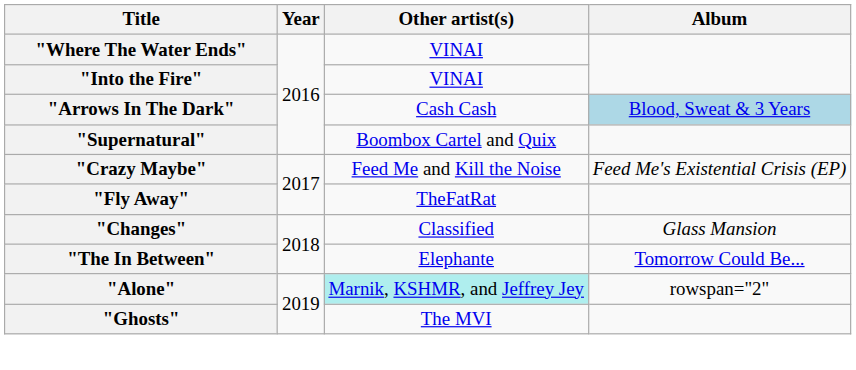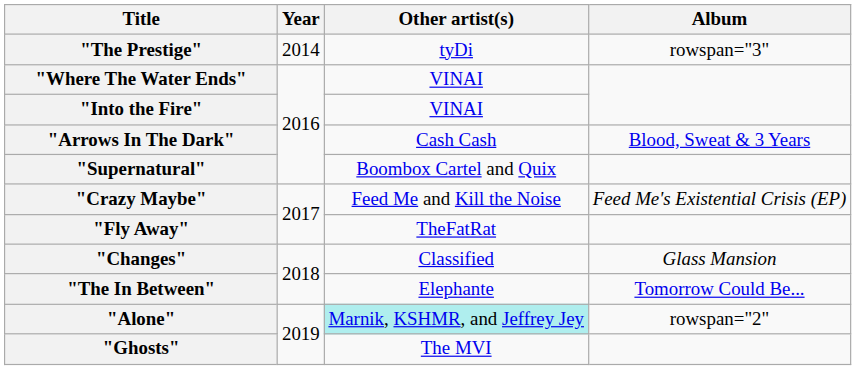+ row: "The Prestige" | 2014 | tyDi | rowspan="3"
"Arrows In The Dark" | Album: lightblue background -> no background
